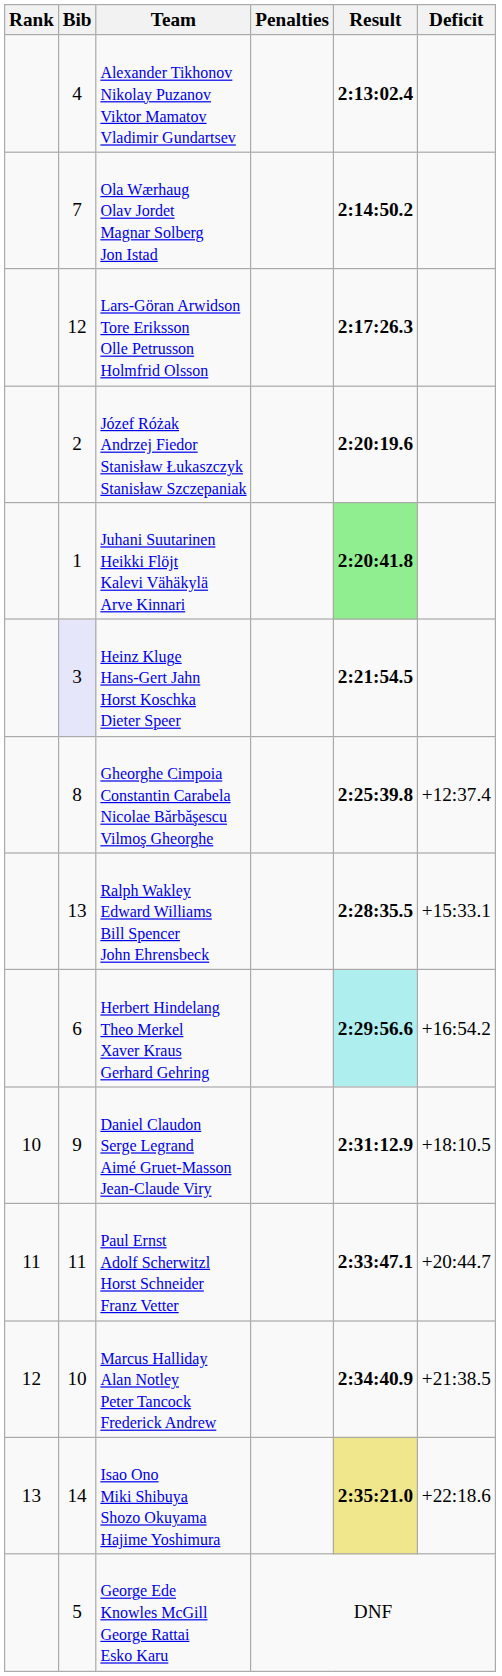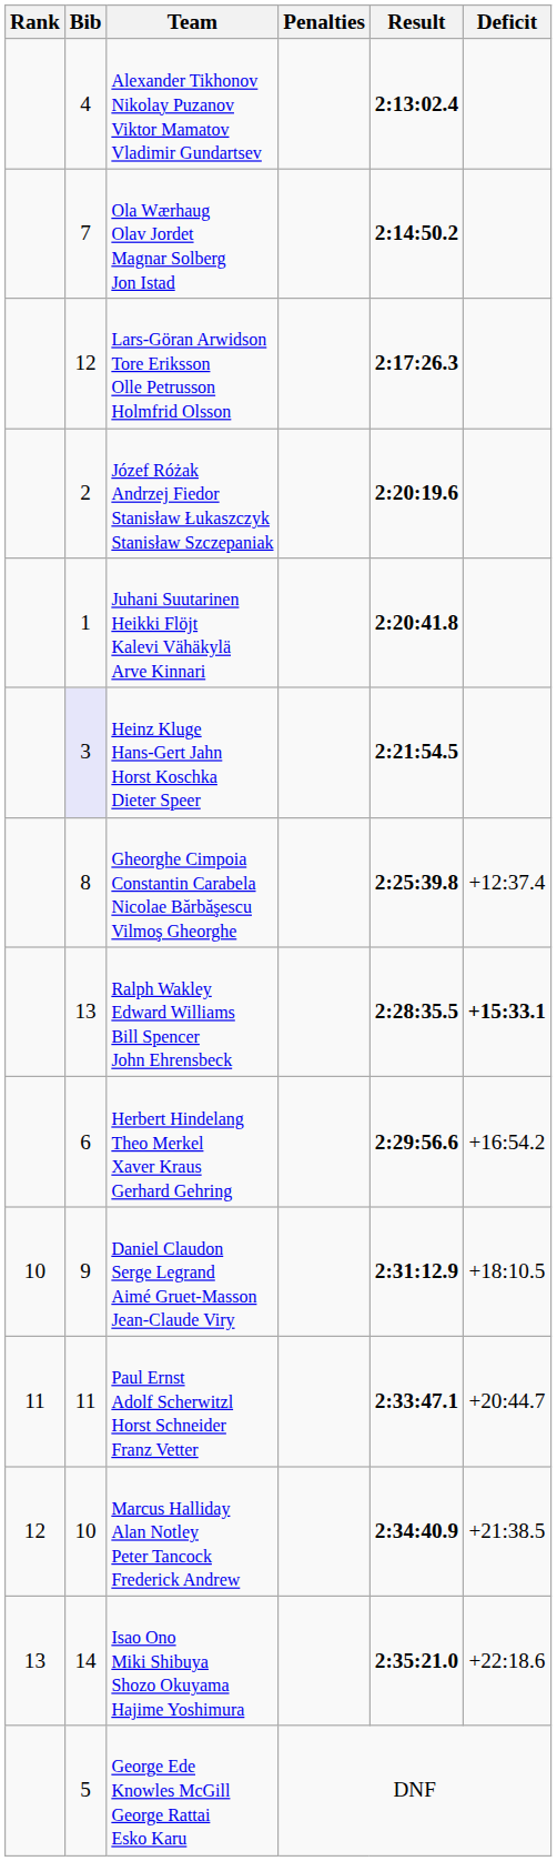Juhani Suutarinen Heikki Flöjt Kalevi Vähäkylä Arve Kinnari | Result: lightgreen background -> no background
Ralph Wakley Edward Williams Bill Spencer John Ehrensbeck | Deficit: normal -> bold
Herbert Hindelang Theo Merkel Xaver Kraus Gerhard Gehring | Result: paleturquoise background -> no background
Isao Ono Miki Shibuya Shozo Okuyama Hajime Yoshimura | Result: khaki background -> no background
